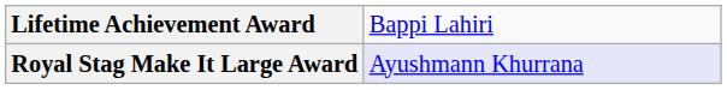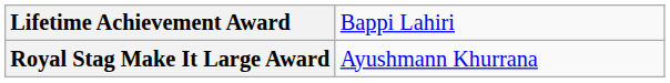Royal Stag Make It Large Award | column 2: lavender background -> no background
